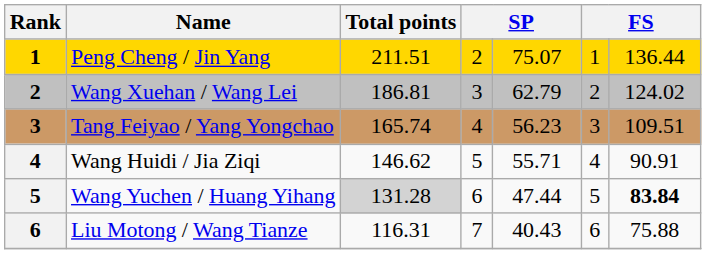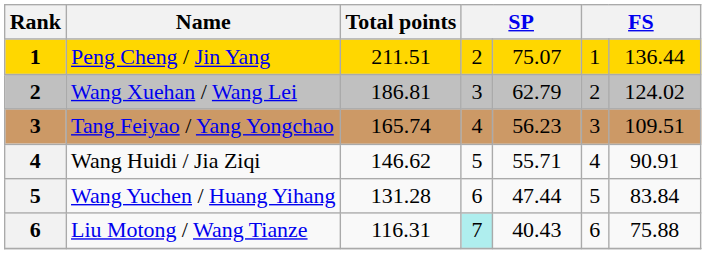Wang Yuchen / Huang Yihang | Total points: lightgrey background -> no background
Wang Yuchen / Huang Yihang | column 7: bold -> normal
Liu Motong / Wang Tianze | column 4: no background -> paleturquoise background
